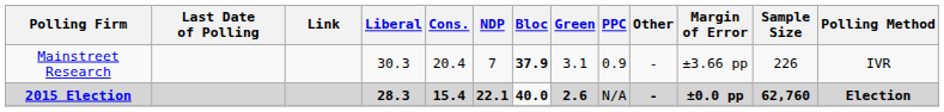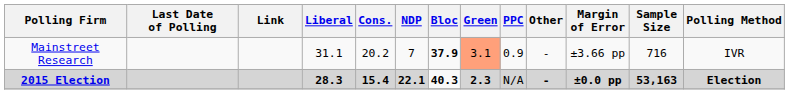Mainstreet Research | Liberal: 30.3 -> 31.1
Mainstreet Research | Cons.: 20.4 -> 20.2
Mainstreet Research | Green: no background -> lightsalmon background
Mainstreet Research | Sample Size: 226 -> 716
2015 Election | Bloc: 40.0 -> 40.3
2015 Election | Green: 2.6 -> 2.3
2015 Election | Sample Size: 62,760 -> 53,163
